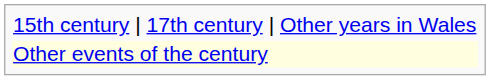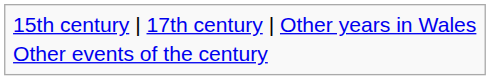row 2 | column 1: lightyellow background -> no background
